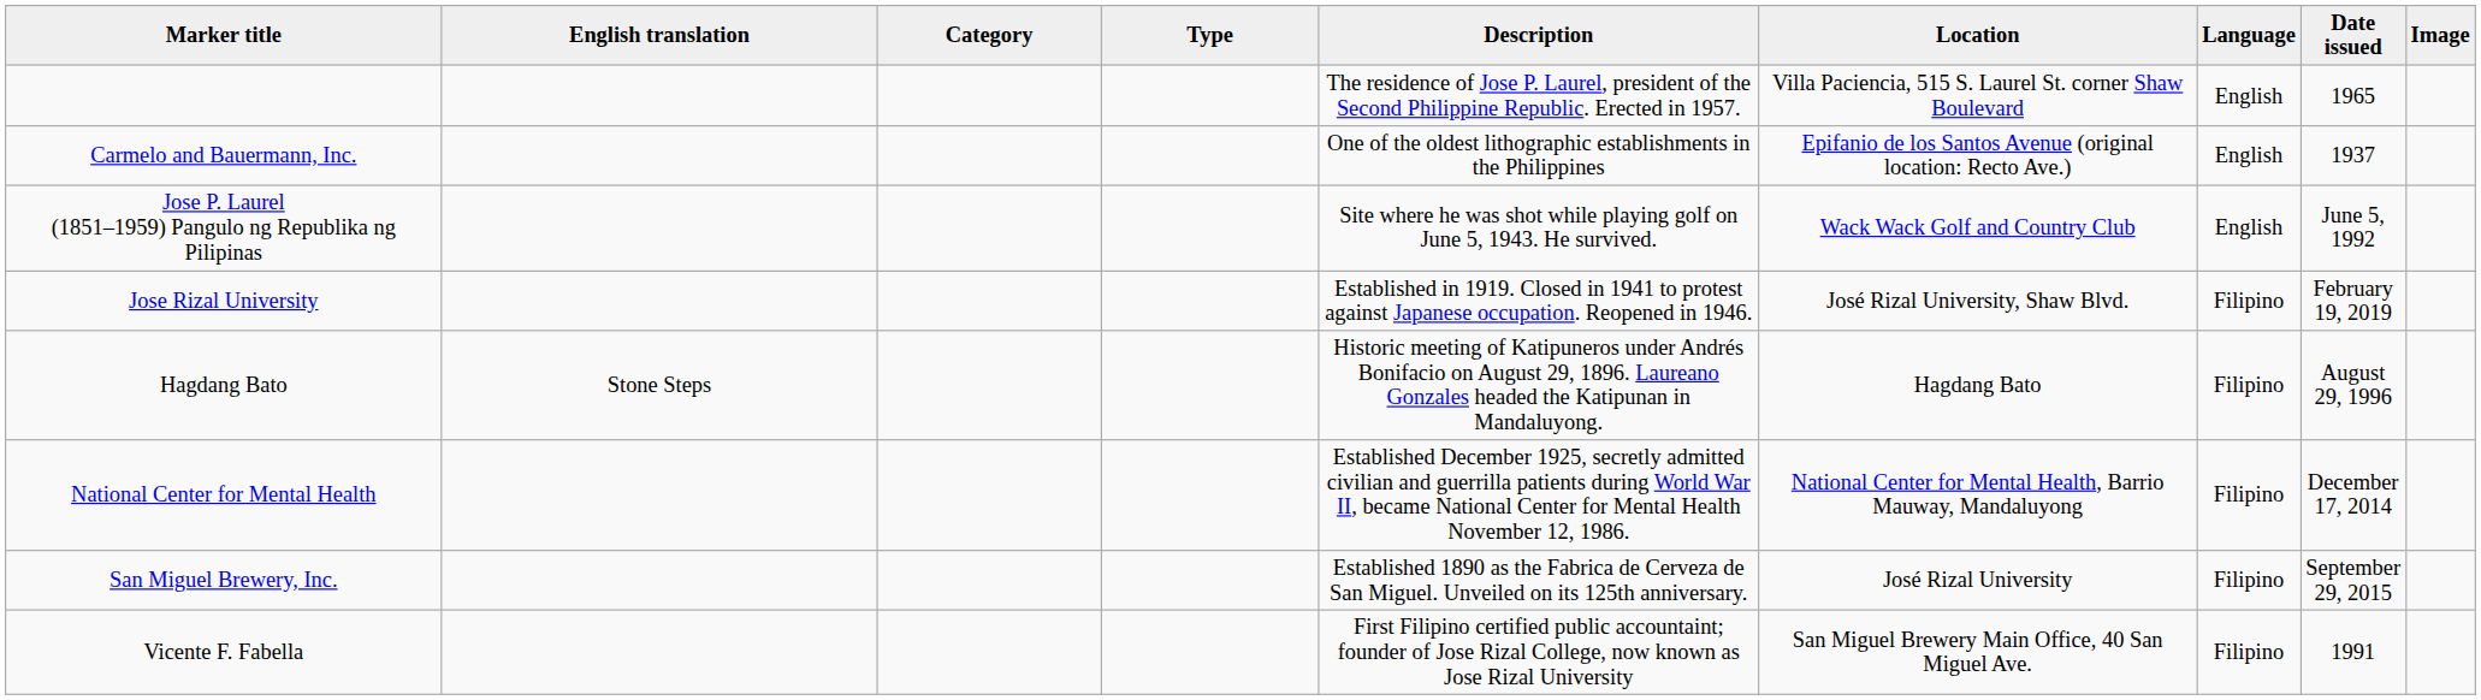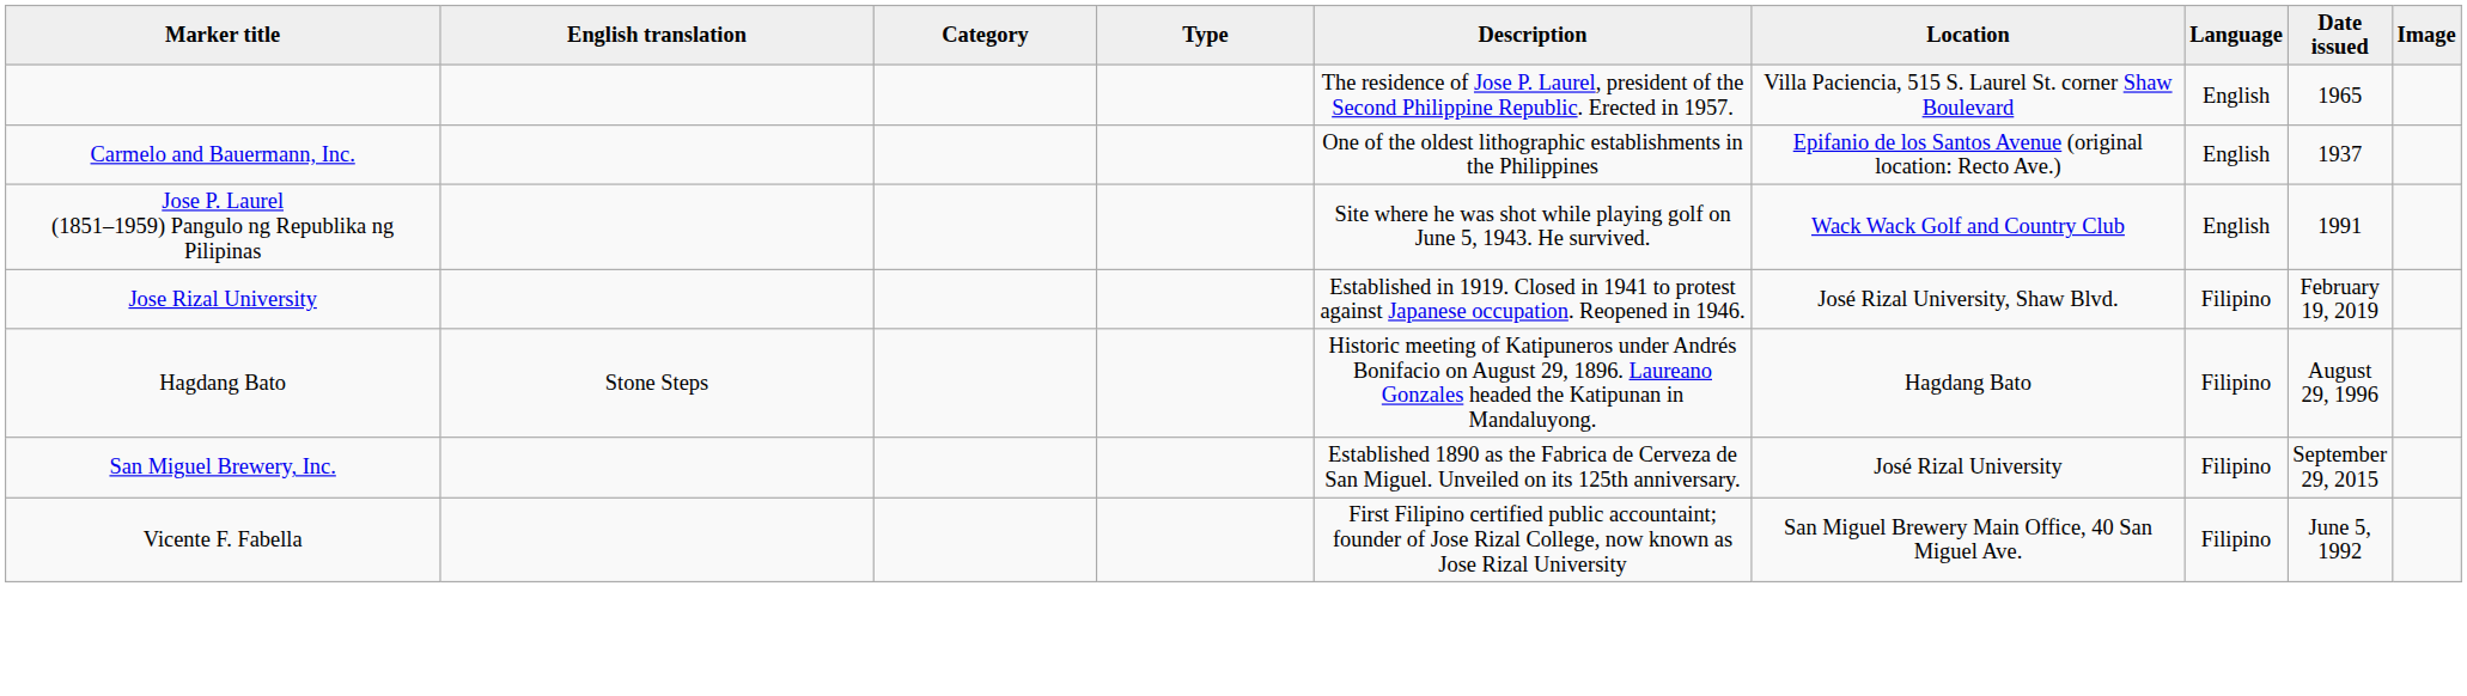Jose P. Laurel (1851–1959) Pangulo ng Republika ng Pilipinas | Date issued: June 5, 1992 -> 1991
- row: National Center for Mental Health | Established December 1925, secretly admitted civilian and guerrilla patients during World War II, became National Center for Mental Health November 12, 1986. | National Center for Mental Health, Barrio Mauway, Mandaluyong | Filipino | December 17, 2014
Vicente F. Fabella | Date issued: 1991 -> June 5, 1992
